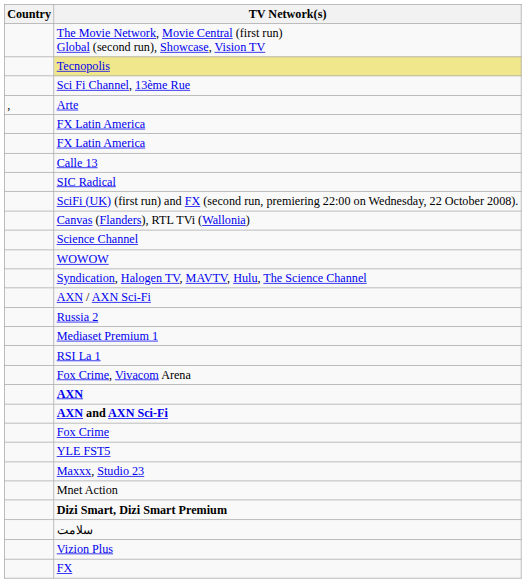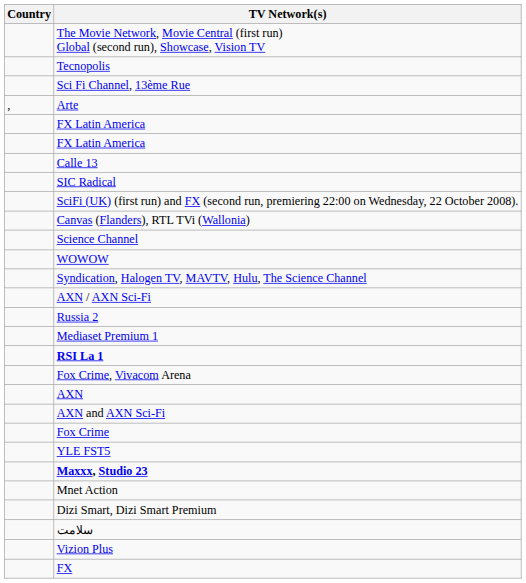row 3 | TV Network(s): khaki background -> no background
row 18 | TV Network(s): normal -> bold
row 20 | TV Network(s): bold -> normal
row 21 | TV Network(s): bold -> normal
row 24 | TV Network(s): normal -> bold
row 26 | TV Network(s): bold -> normal
